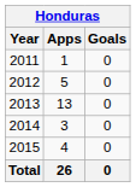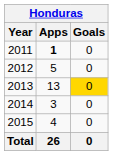2011 | Apps: normal -> bold
2013 | Goals: no background -> gold background
